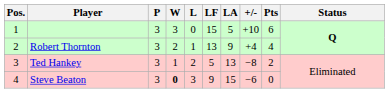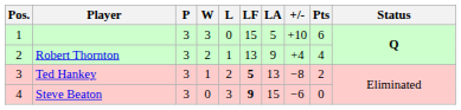Ted Hankey | LF: normal -> bold
Steve Beaton | W: bold -> normal
Steve Beaton | LF: normal -> bold
